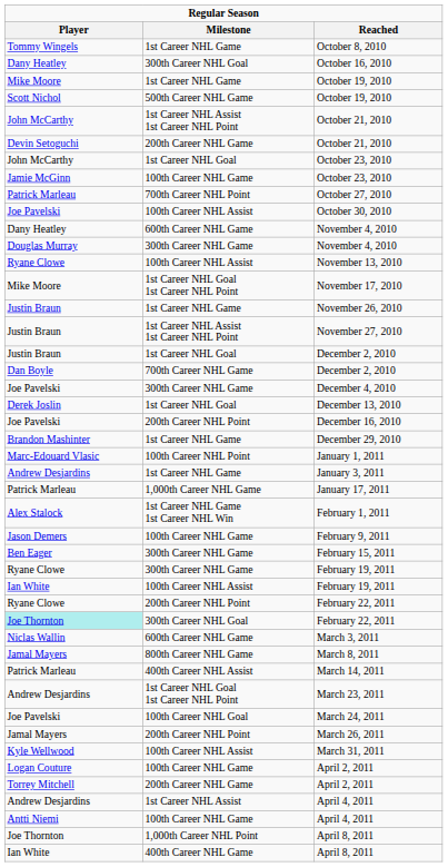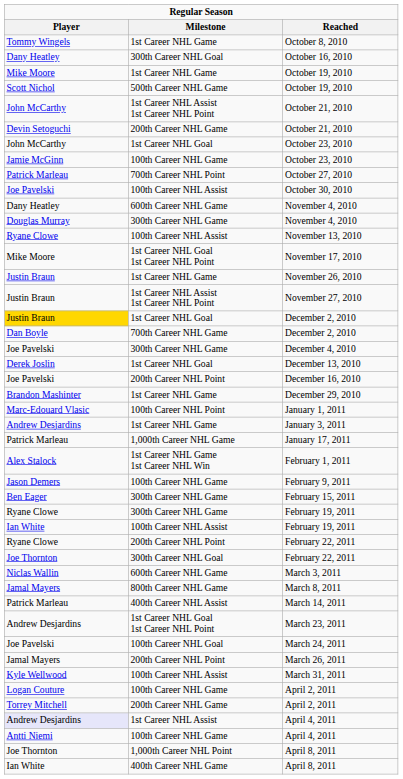row 19 | Player: no background -> gold background
row 34 | Player: paleturquoise background -> no background
row 44 | Player: no background -> lavender background
